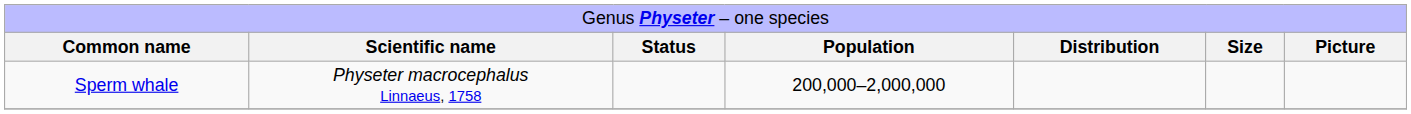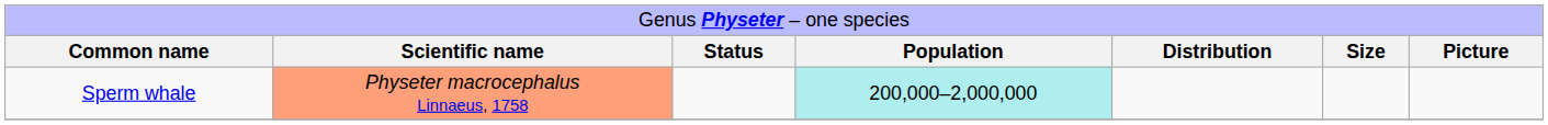Sperm whale | column 2: no background -> lightsalmon background
Sperm whale | column 4: no background -> paleturquoise background
